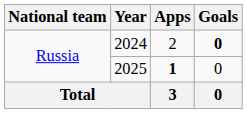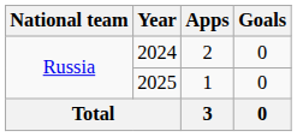2024 | Goals: bold -> normal
2025 | Apps: bold -> normal
